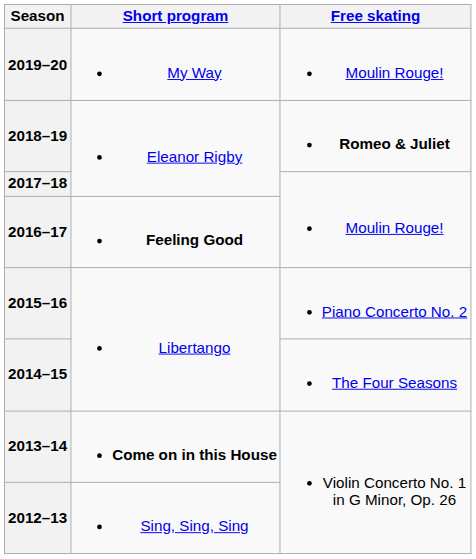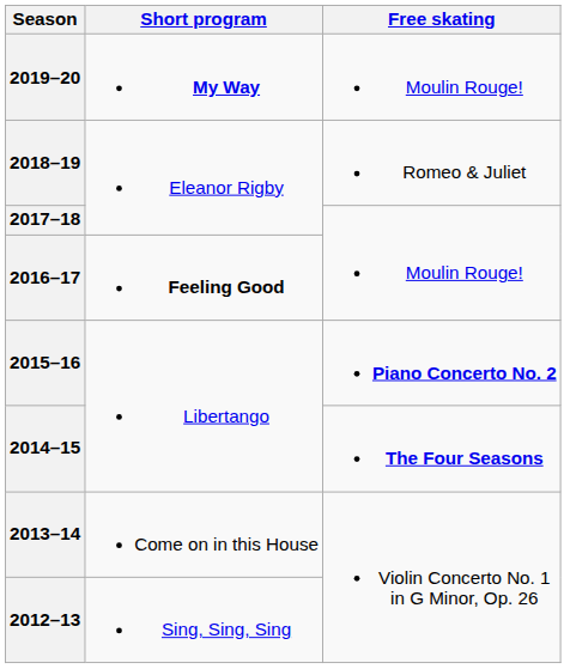2019–20 | Short program: normal -> bold
2018–19 | Free skating: bold -> normal
2015–16 | Free skating: normal -> bold
2014–15 | Free skating: normal -> bold
2013–14 | Short program: bold -> normal
